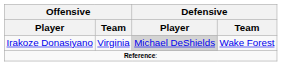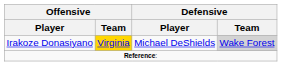Irakoze Donasiyano | Offensive / Team: no background -> gold background
Irakoze Donasiyano | Defensive / Player: lightgrey background -> no background
Irakoze Donasiyano | Defensive / Team: no background -> lightgrey background
